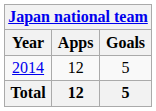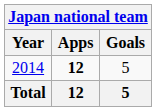2014 | Apps: normal -> bold
